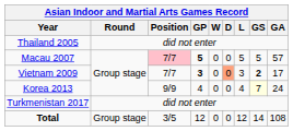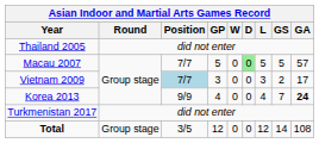Macau 2007 | Position: pink background -> no background
Macau 2007 | GP: bold -> normal
Macau 2007 | D: no background -> lightgreen background
Vietnam 2009 | Position: no background -> lightblue background
Vietnam 2009 | GP: bold -> normal
Vietnam 2009 | D: lightsalmon background -> no background
Vietnam 2009 | GS: bold -> normal
Korea 2013 | GS: lightyellow background -> no background
Korea 2013 | GA: normal -> bold
